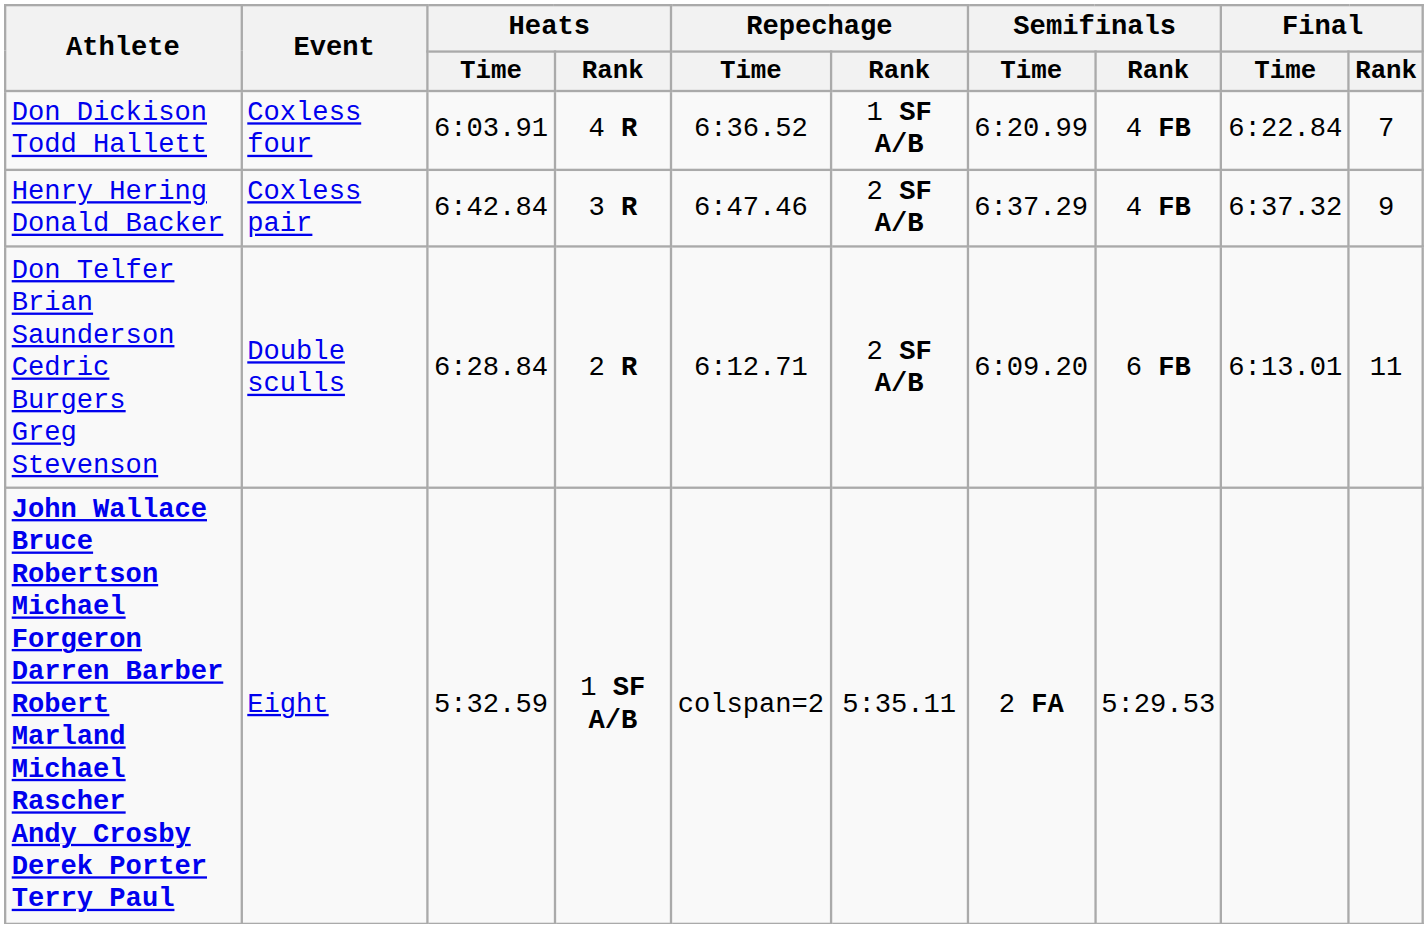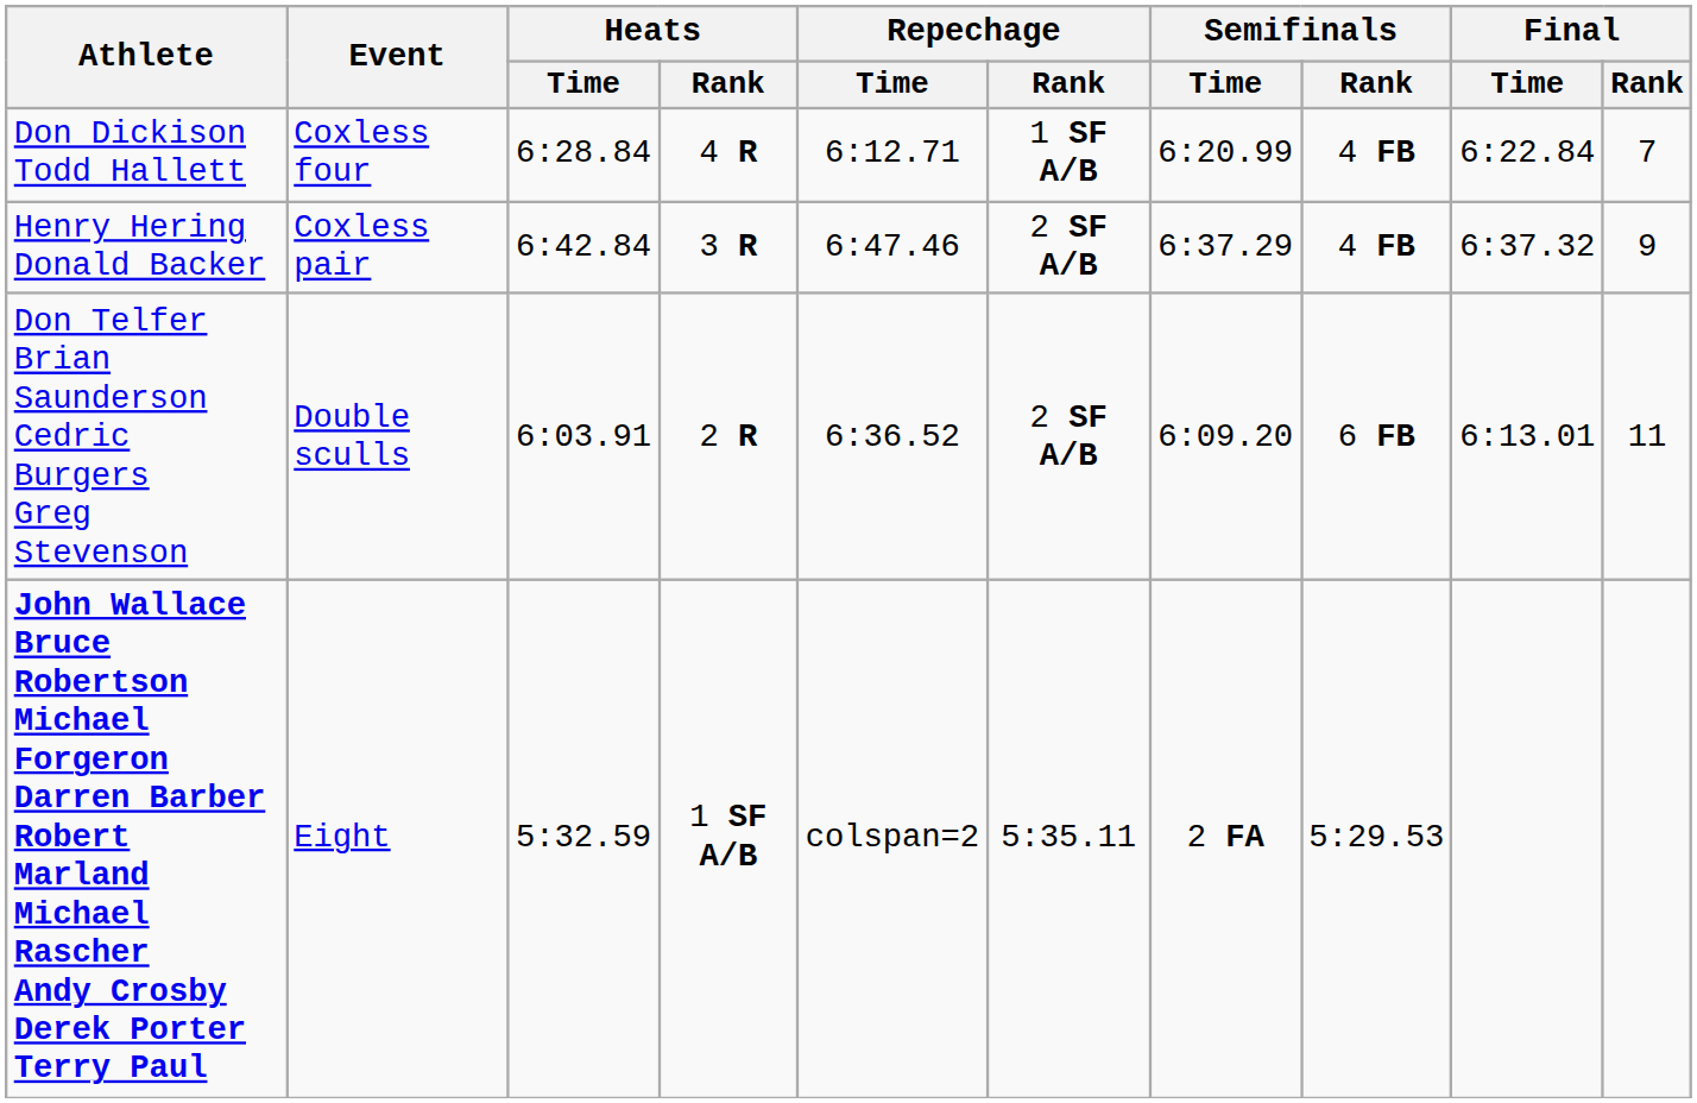Don Dickison Todd Hallett | Heats / Time: 6:03.91 -> 6:28.84
Don Dickison Todd Hallett | Repechage / Time: 6:36.52 -> 6:12.71
Don Telfer Brian Saunderson Cedric Burgers Greg Stevenson | Heats / Time: 6:28.84 -> 6:03.91
Don Telfer Brian Saunderson Cedric Burgers Greg Stevenson | Repechage / Time: 6:12.71 -> 6:36.52
